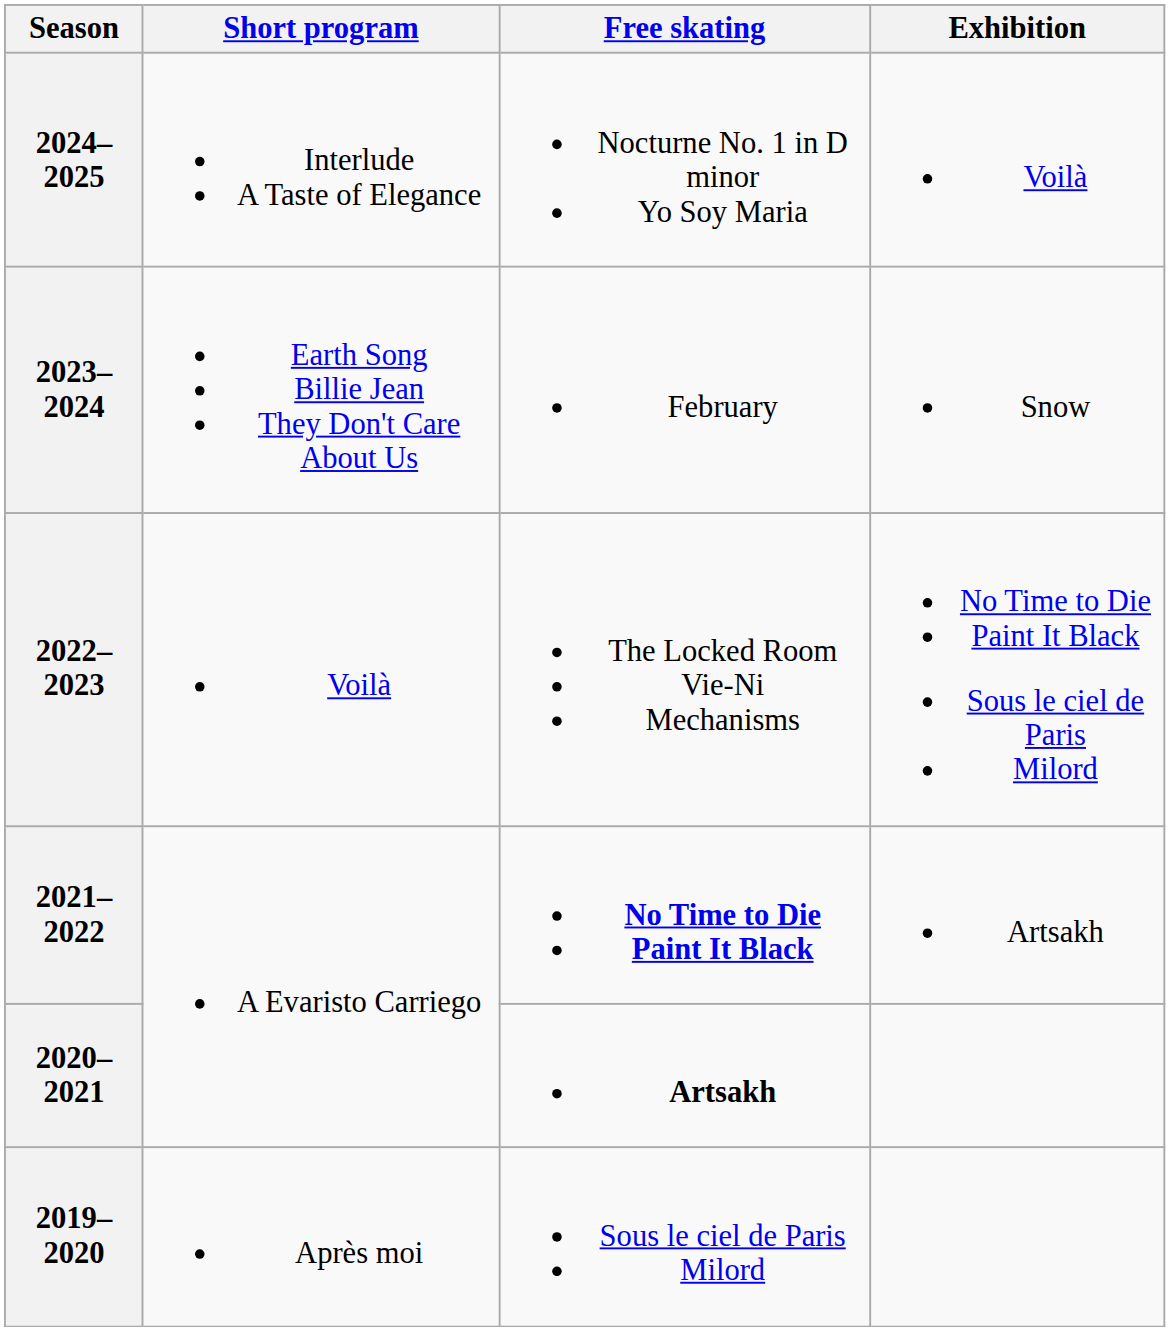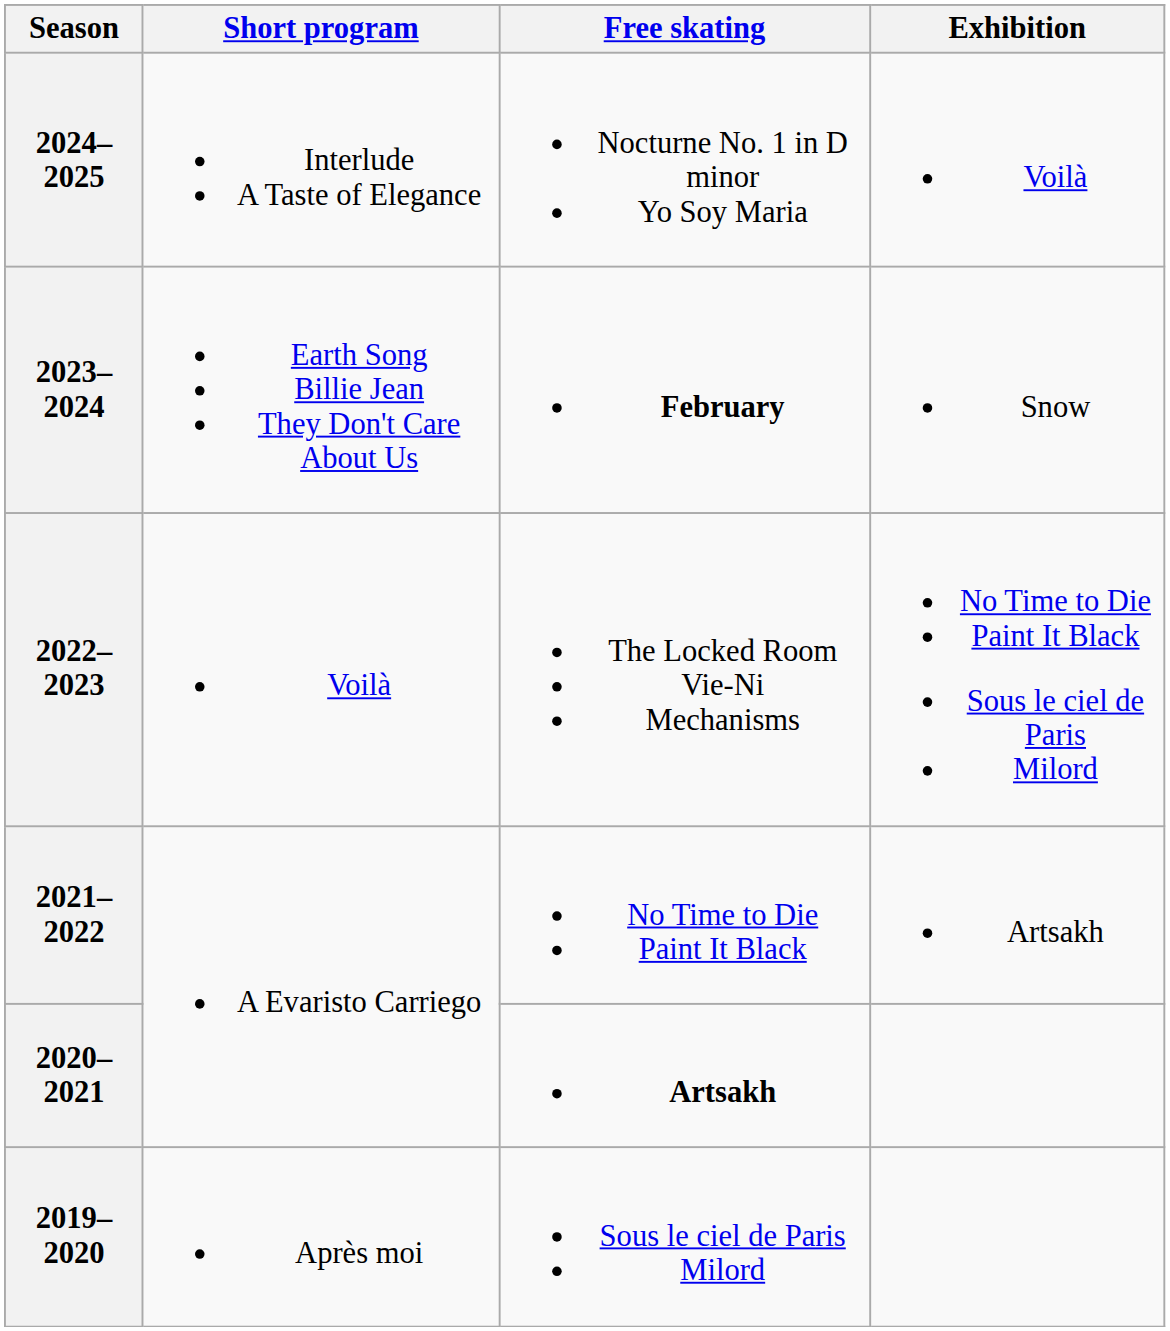2023–2024 | Free skating: normal -> bold
2021–2022 | Free skating: bold -> normal
